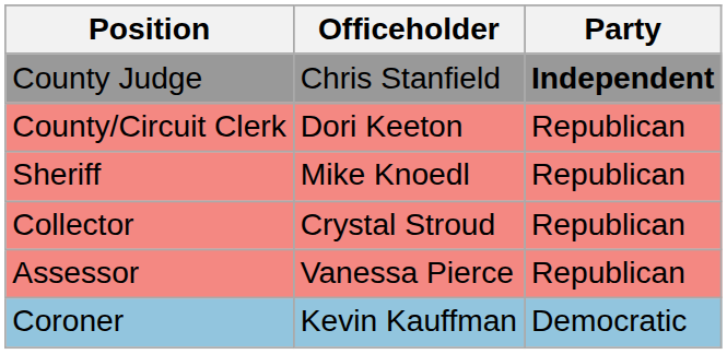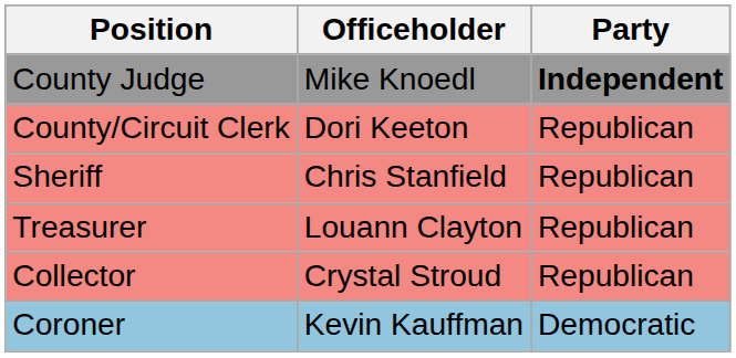County Judge | Officeholder: Chris Stanfield -> Mike Knoedl
Sheriff | Officeholder: Mike Knoedl -> Chris Stanfield
+ row: Treasurer | Louann Clayton | Republican
- row: Assessor | Vanessa Pierce | Republican
